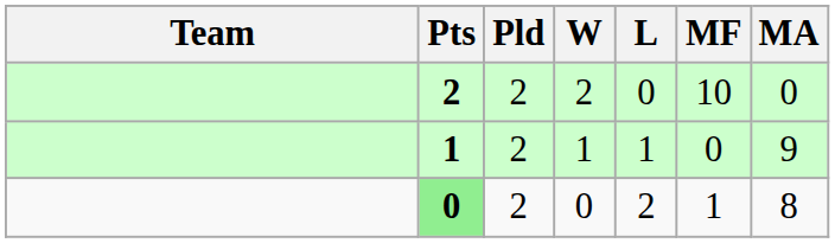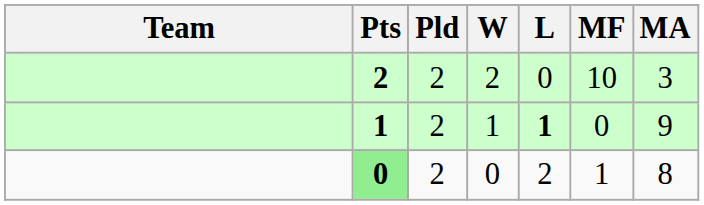row 2 | MA: 0 -> 3
row 3 | L: normal -> bold
